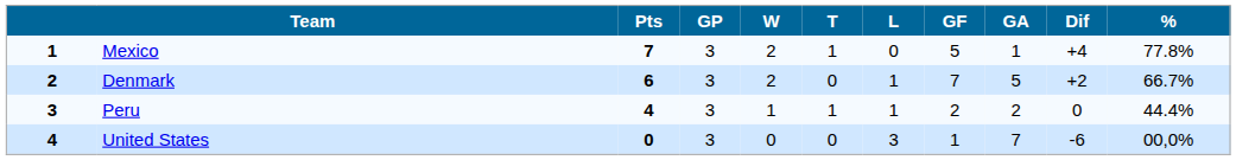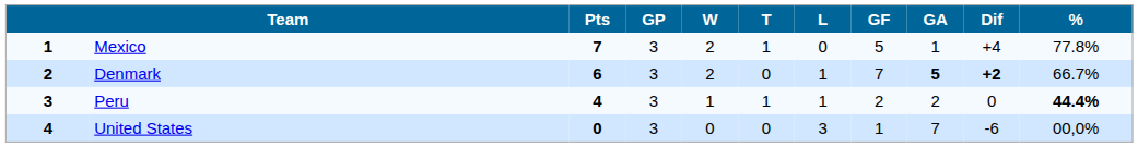Denmark | GA: normal -> bold
Denmark | Dif: normal -> bold
Peru | %: normal -> bold
